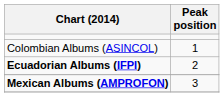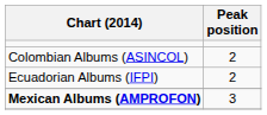row 3 | Peak position: 1 -> 2
row 4 | Chart (2014): bold -> normal
